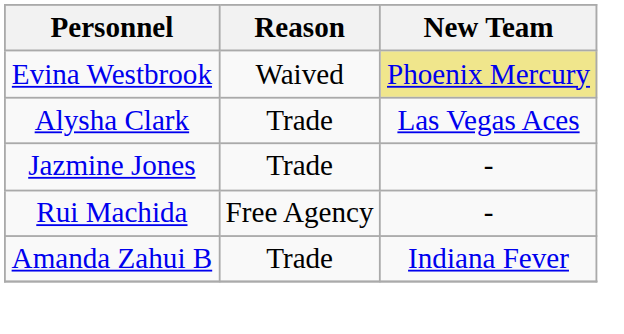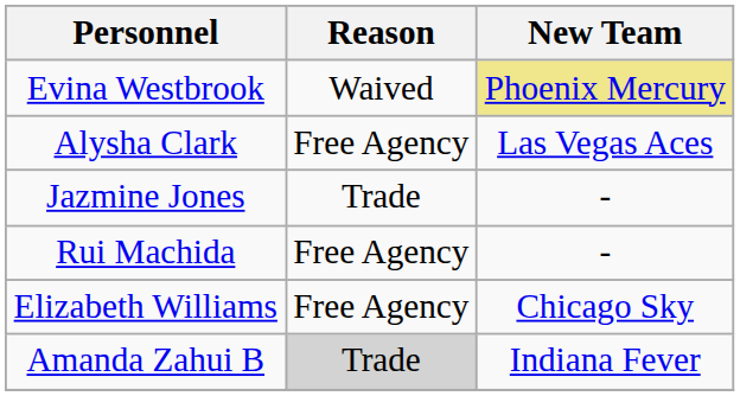Alysha Clark | Reason: Trade -> Free Agency
+ row: Elizabeth Williams | Free Agency | Chicago Sky
Amanda Zahui B | Reason: no background -> lightgrey background
